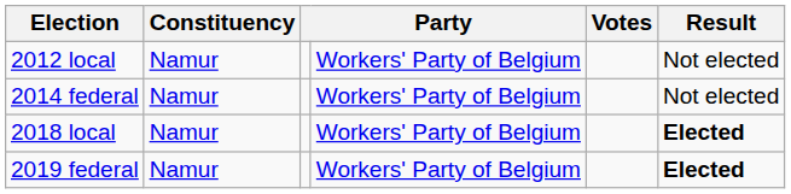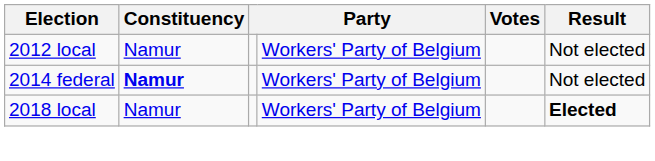2014 federal | Constituency: normal -> bold
- row: 2019 federal | Namur | Workers' Party of Belgium | Elected
